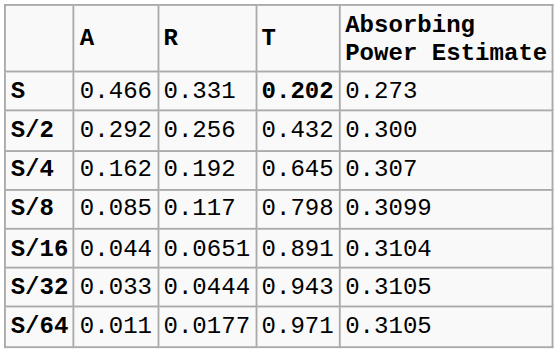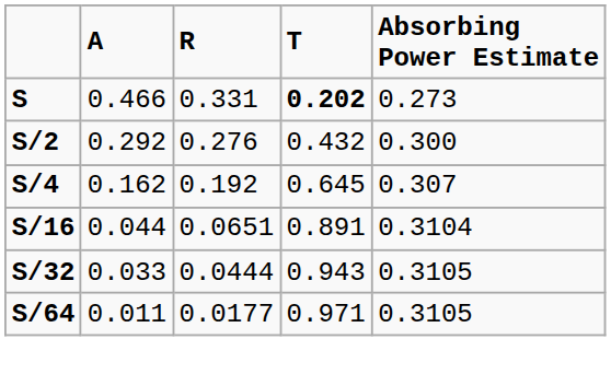S/2 | column 3: 0.256 -> 0.276
- row: S/8 | 0.085 | 0.117 | 0.798 | 0.3099
